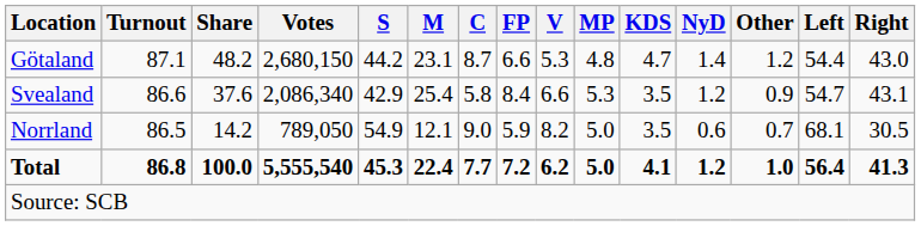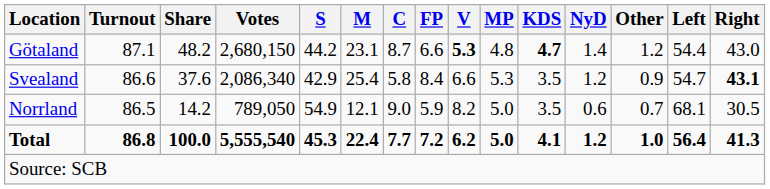Götaland | V: normal -> bold
Götaland | KDS: normal -> bold
Svealand | Right: normal -> bold
